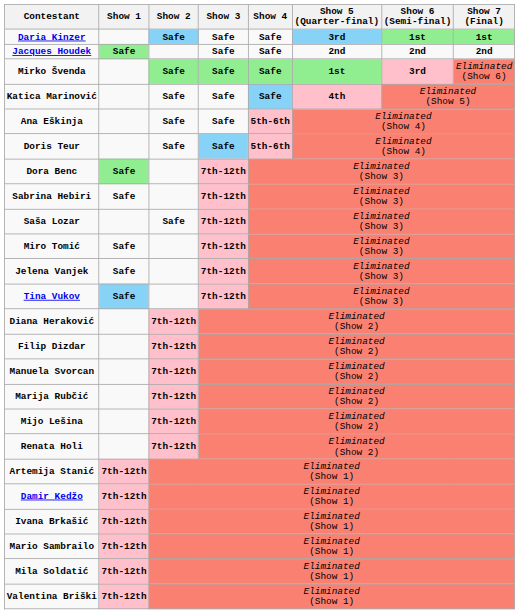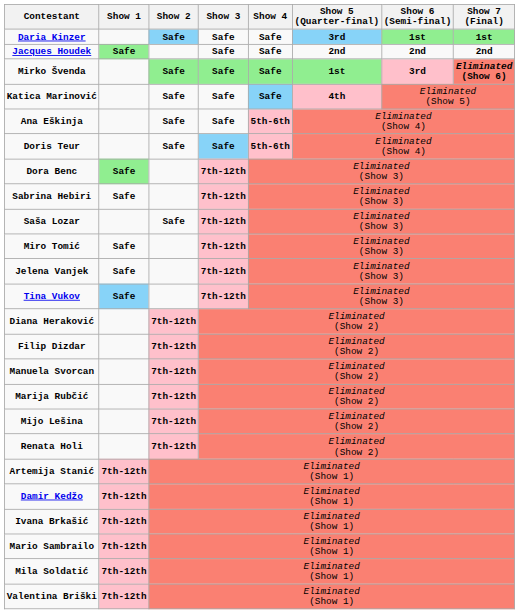Mirko Švenda | Show 7 (Final): normal -> bold
